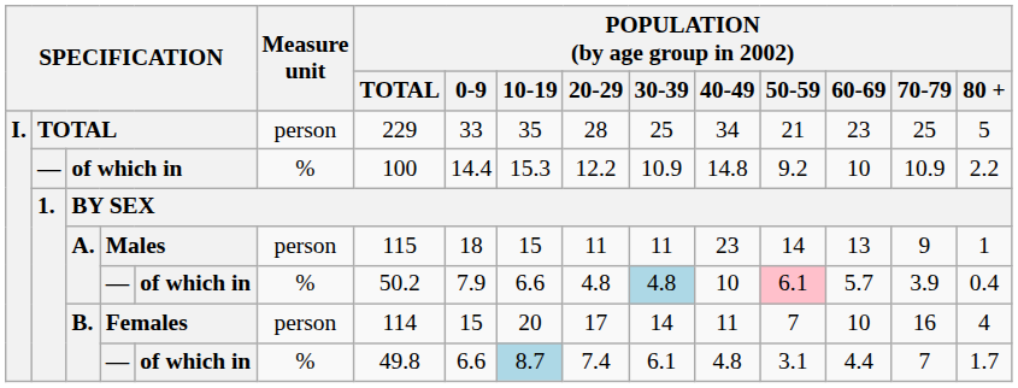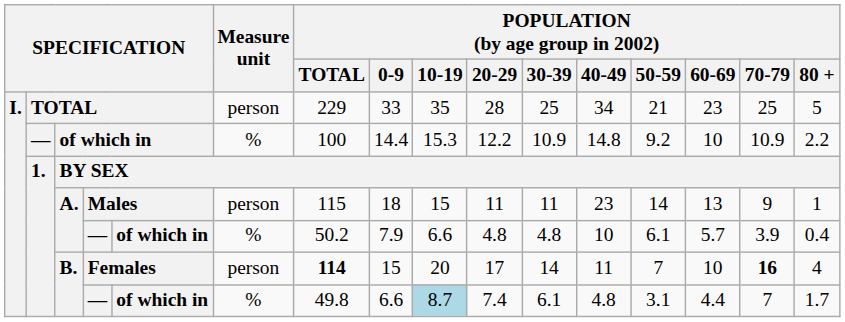A. / — | POPULATION (by age group in 2002) / 30-39: lightblue background -> no background
A. / — | POPULATION (by age group in 2002) / 50-59: pink background -> no background
Females | POPULATION (by age group in 2002) / TOTAL: normal -> bold
Females | POPULATION (by age group in 2002) / 70-79: normal -> bold
